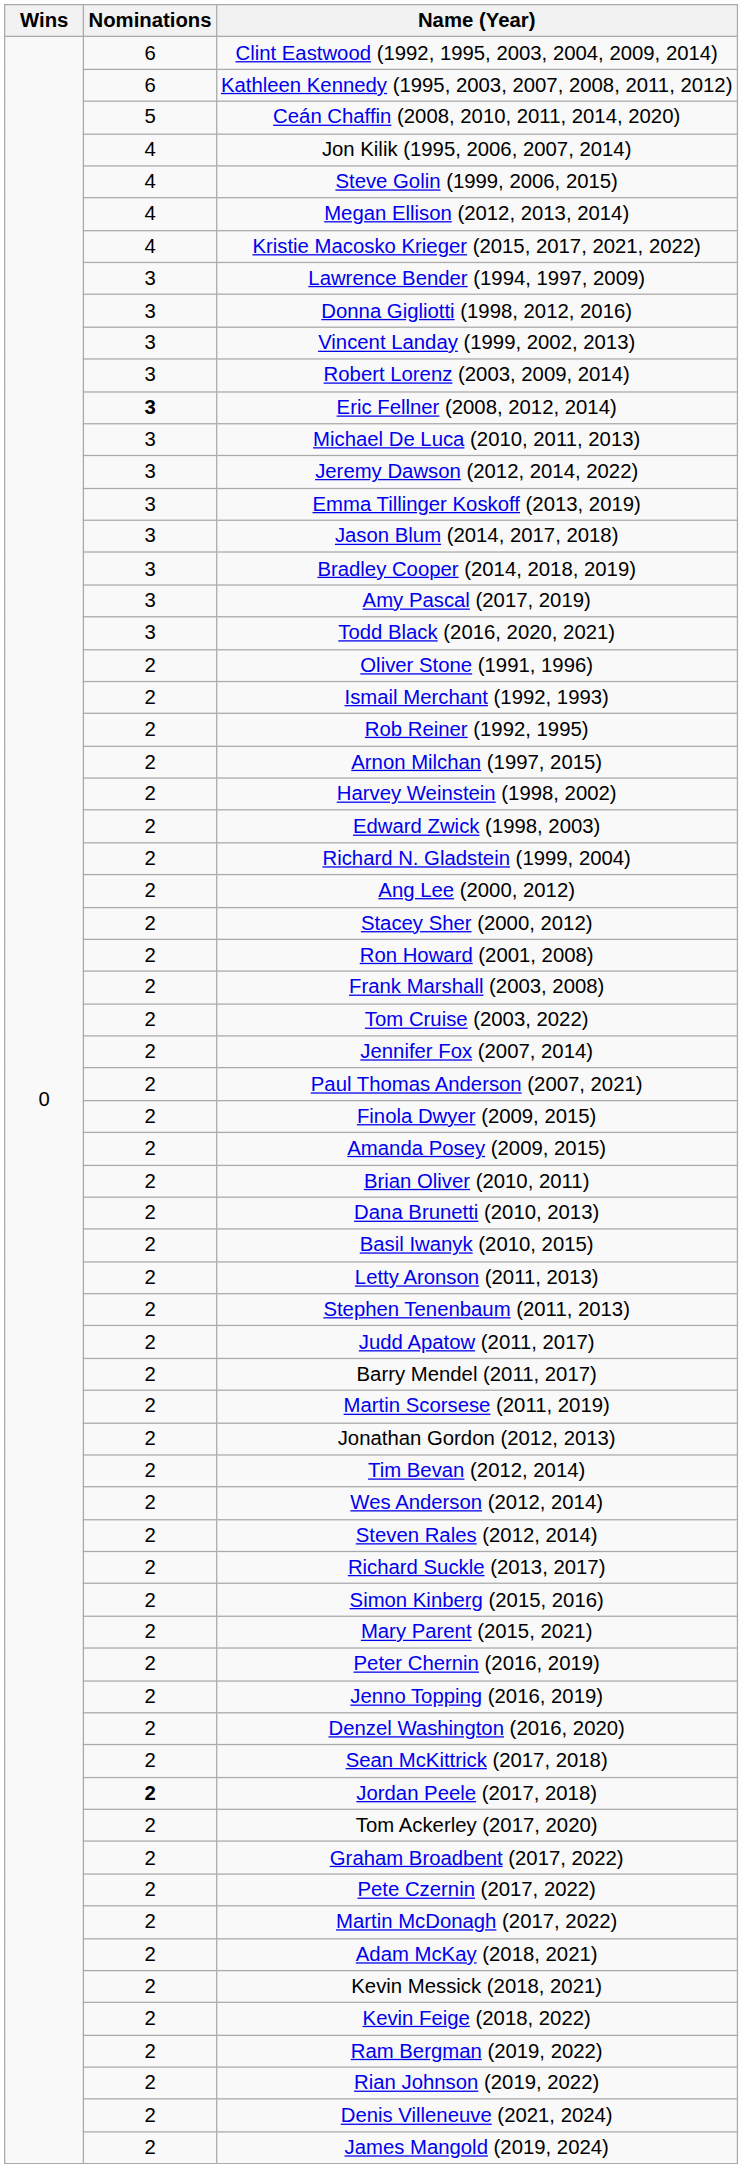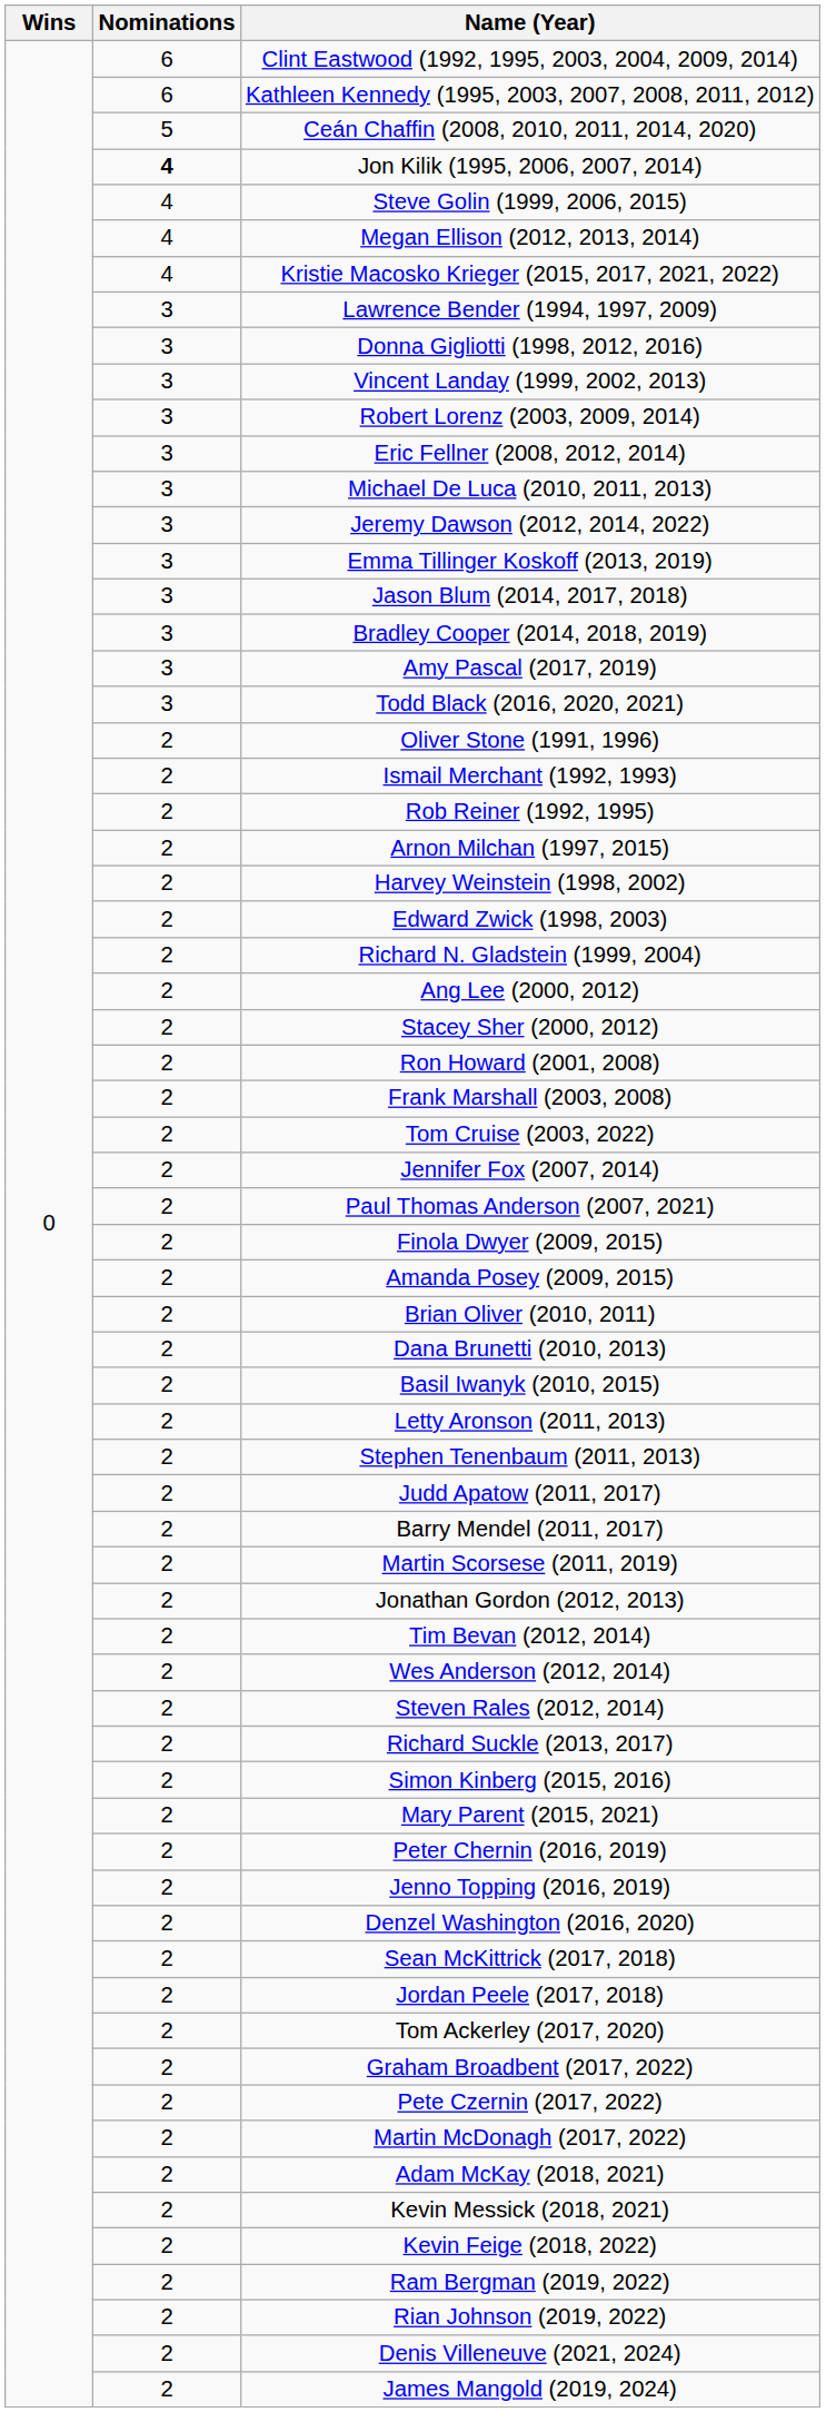Jon Kilik (1995, 2006, 2007, 2014) | Nominations: normal -> bold
Eric Fellner (2008, 2012, 2014) | Nominations: bold -> normal
Jordan Peele (2017, 2018) | Nominations: bold -> normal
